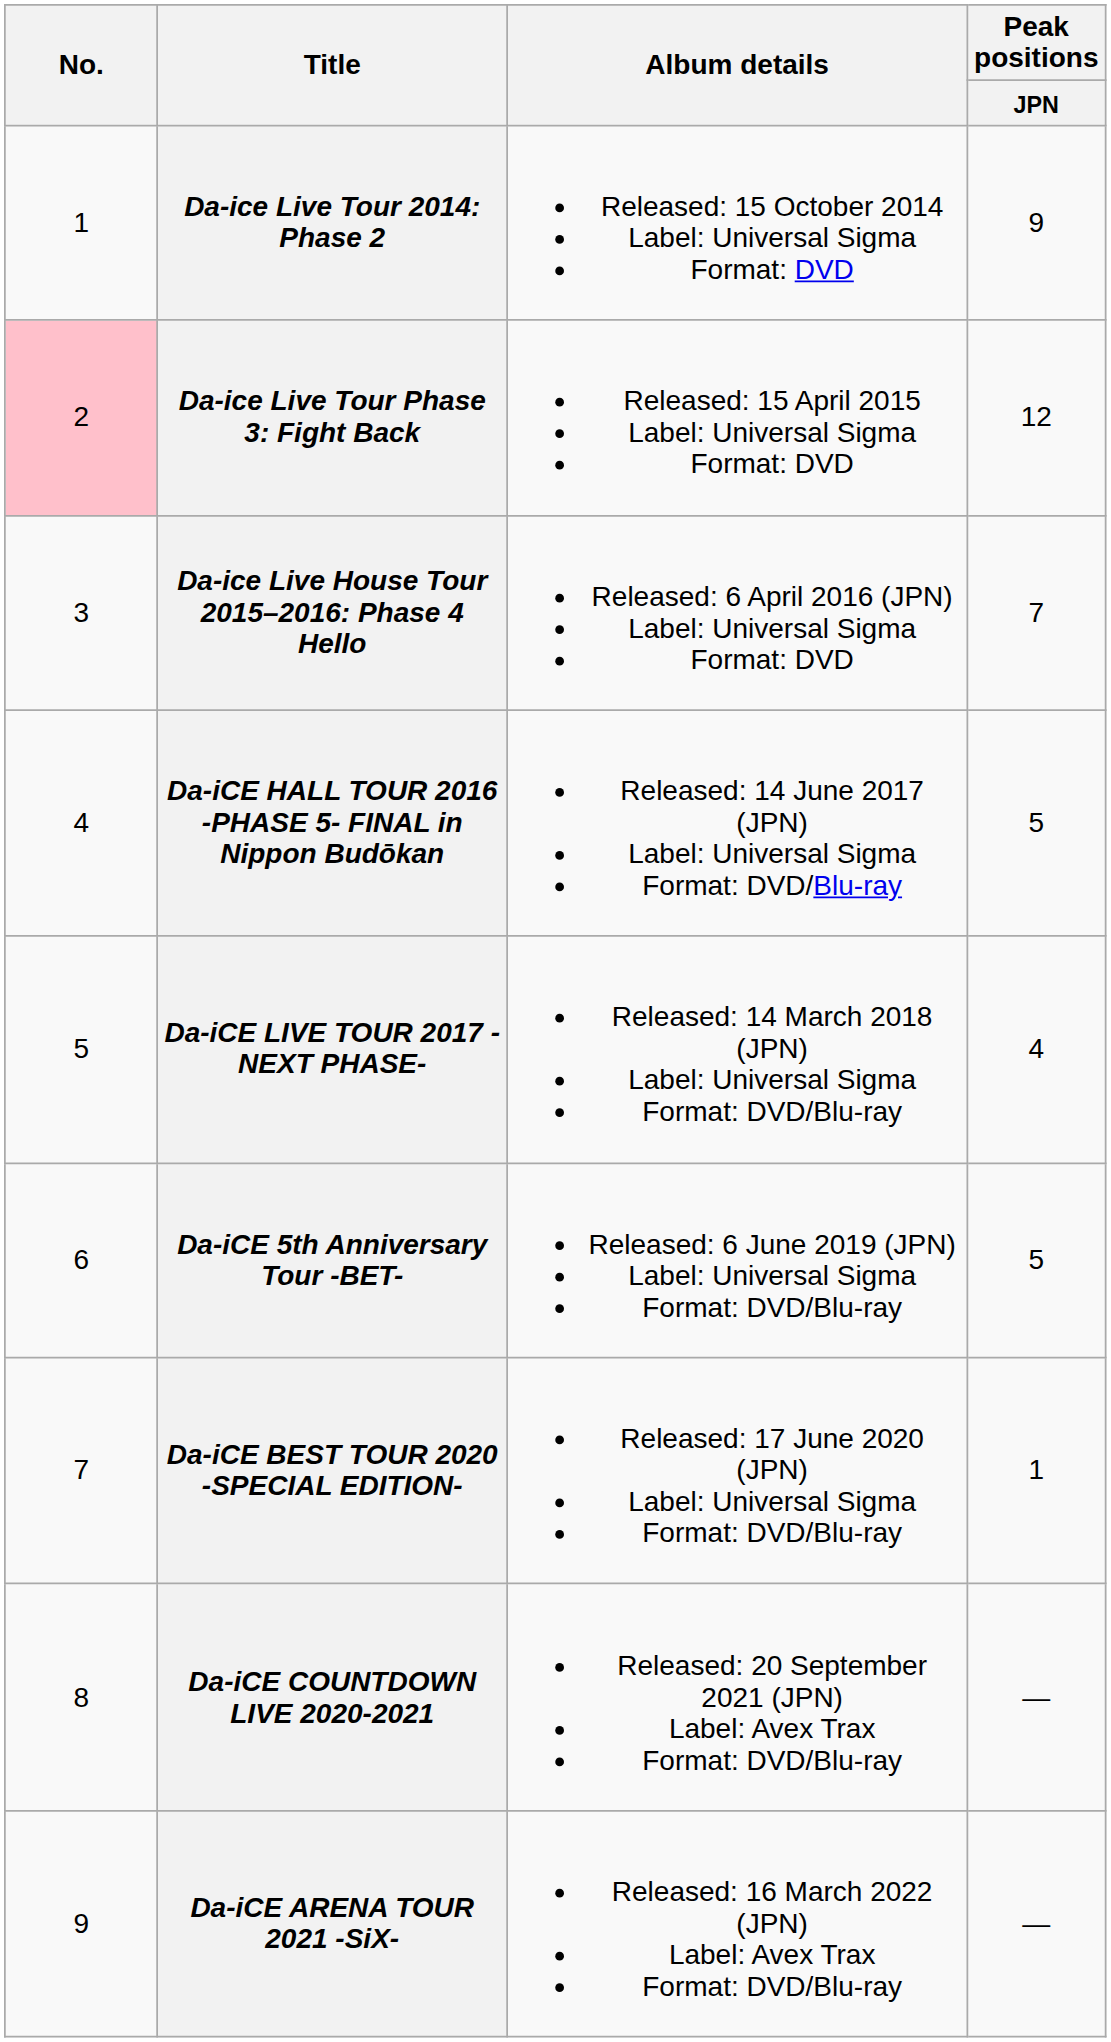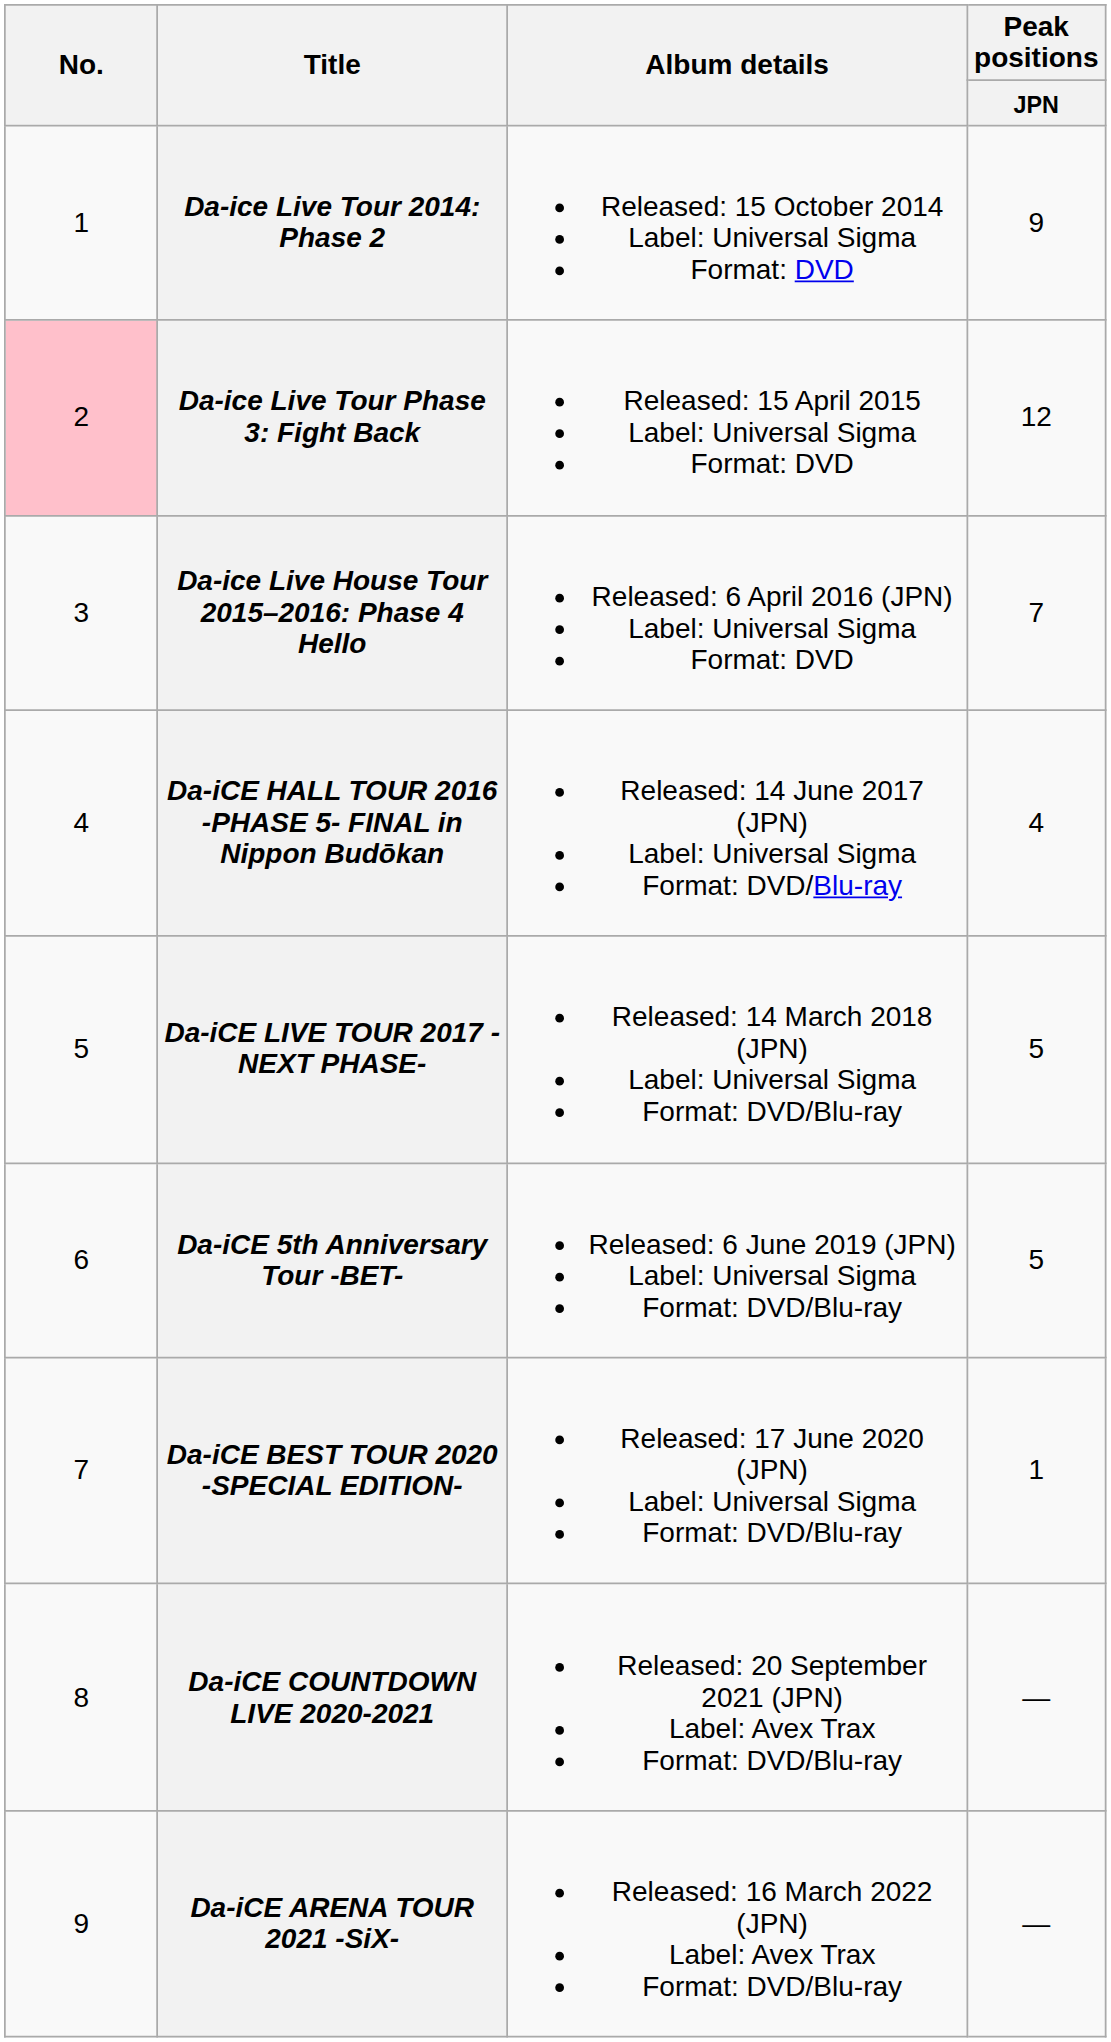Da-iCE HALL TOUR 2016 -PHASE 5- FINAL in Nippon Budōkan | Peak positions / JPN: 5 -> 4
Da-iCE LIVE TOUR 2017 -NEXT PHASE- | Peak positions / JPN: 4 -> 5
